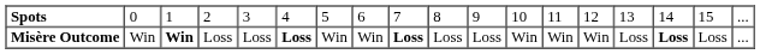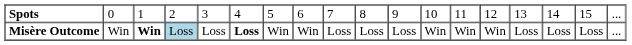Misère Outcome | column 4: no background -> lightblue background
Misère Outcome | column 9: bold -> normal
Misère Outcome | column 16: bold -> normal
